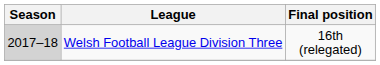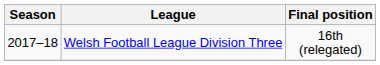Welsh Football League Division Three | Season: lightgrey background -> no background
